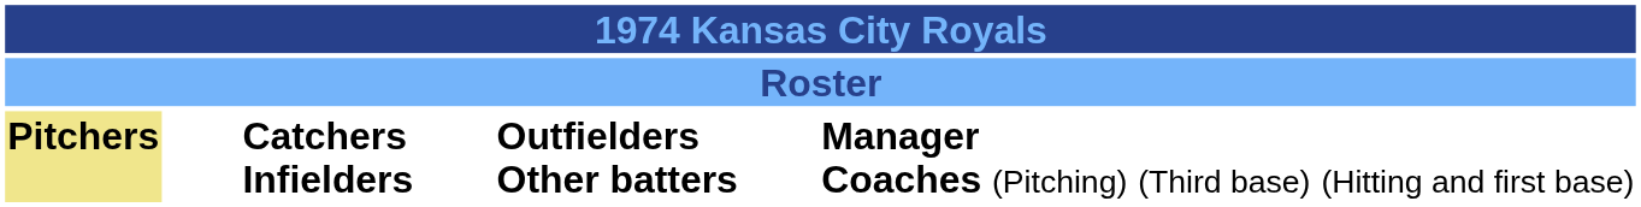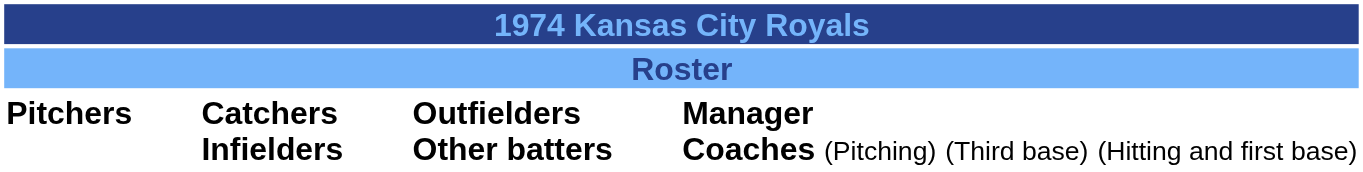Pitchers | column 1: khaki background -> no background
